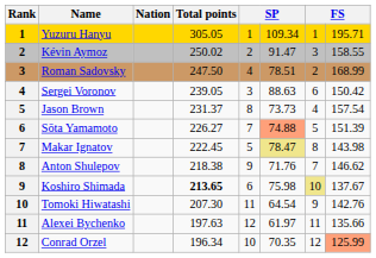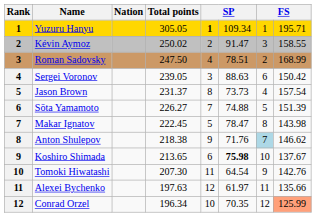Yuzuru Hanyu | column 5: normal -> bold
Sōta Yamamoto | column 6: lightsalmon background -> no background
Makar Ignatov | column 6: khaki background -> no background
Anton Shulepov | column 7: no background -> lightblue background
Koshiro Shimada | Total points: bold -> normal
Koshiro Shimada | column 6: normal -> bold
Koshiro Shimada | column 7: khaki background -> no background
